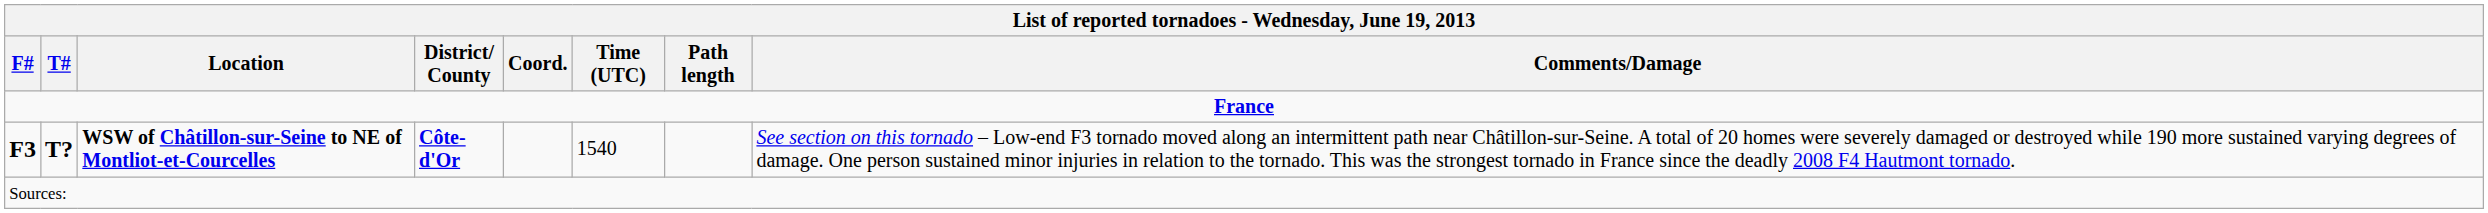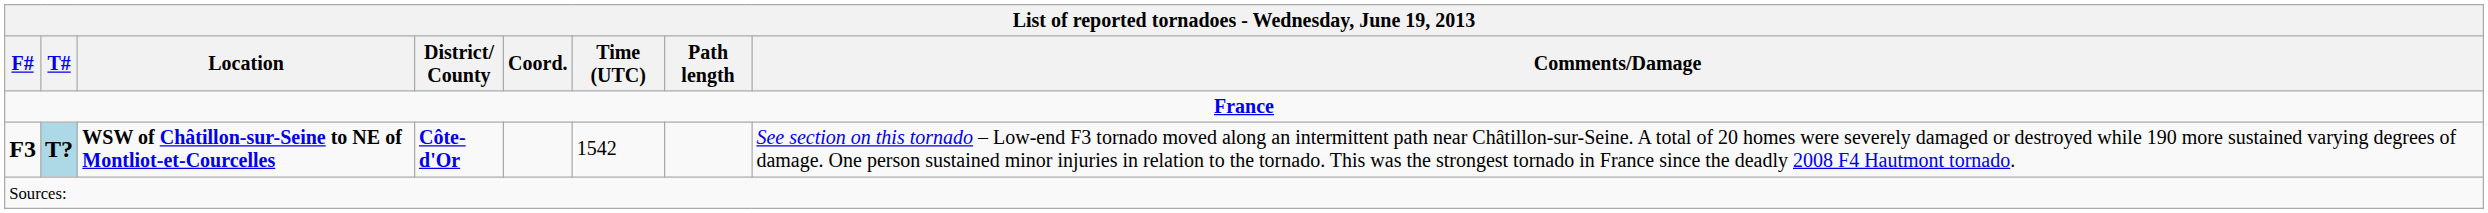F3 | T#: no background -> lightblue background
F3 | Time (UTC): 1540 -> 1542
